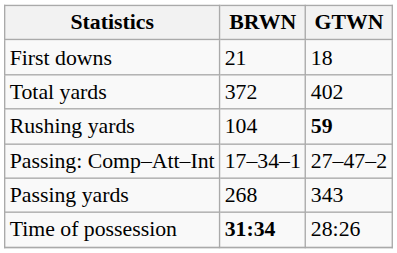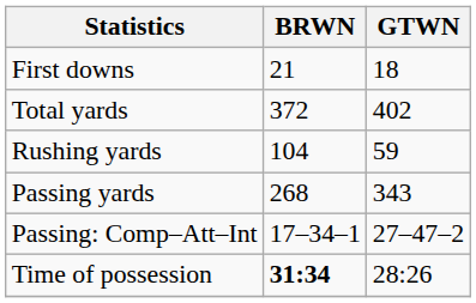Rushing yards | GTWN: bold -> normal
rows swapped: Passing yards <-> Passing: Comp–Att–Int
